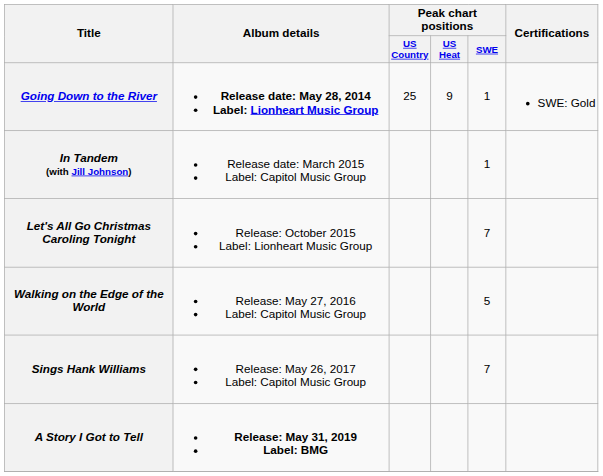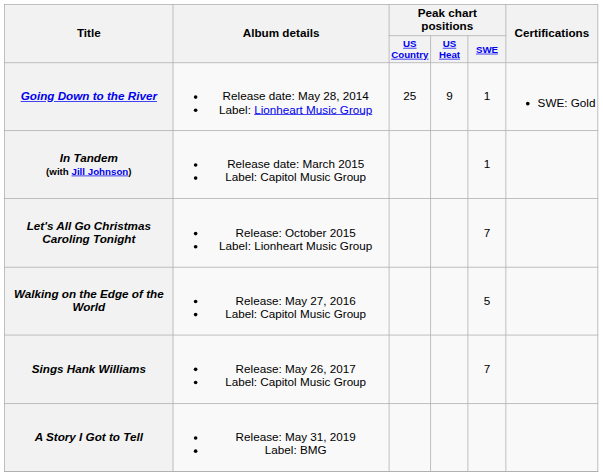Going Down to the River | Album details: bold -> normal
A Story I Got to Tell | Album details: bold -> normal
